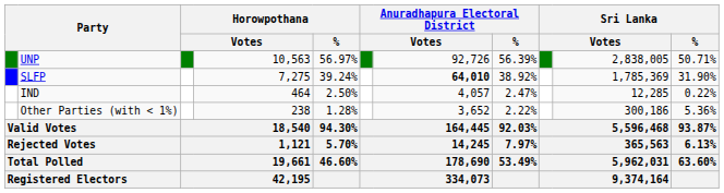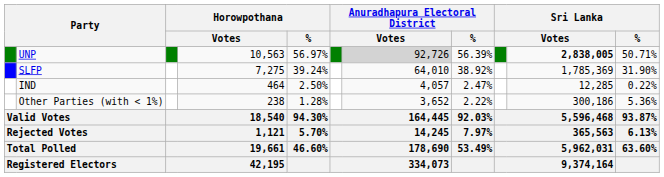UNP | column 7: no background -> lightgrey background
UNP | column 10: normal -> bold
SLFP | column 7: bold -> normal
